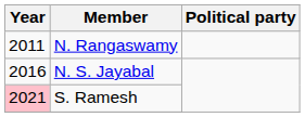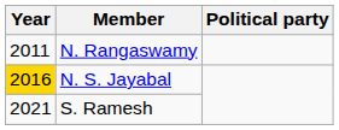N. S. Jayabal | Year: no background -> gold background
S. Ramesh | Year: pink background -> no background
